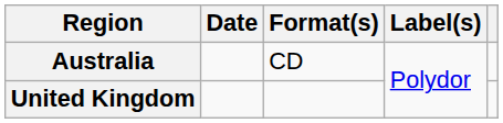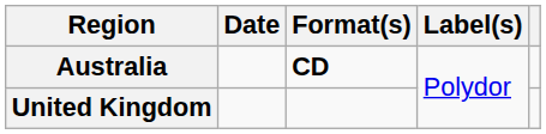Australia | Format(s): normal -> bold
